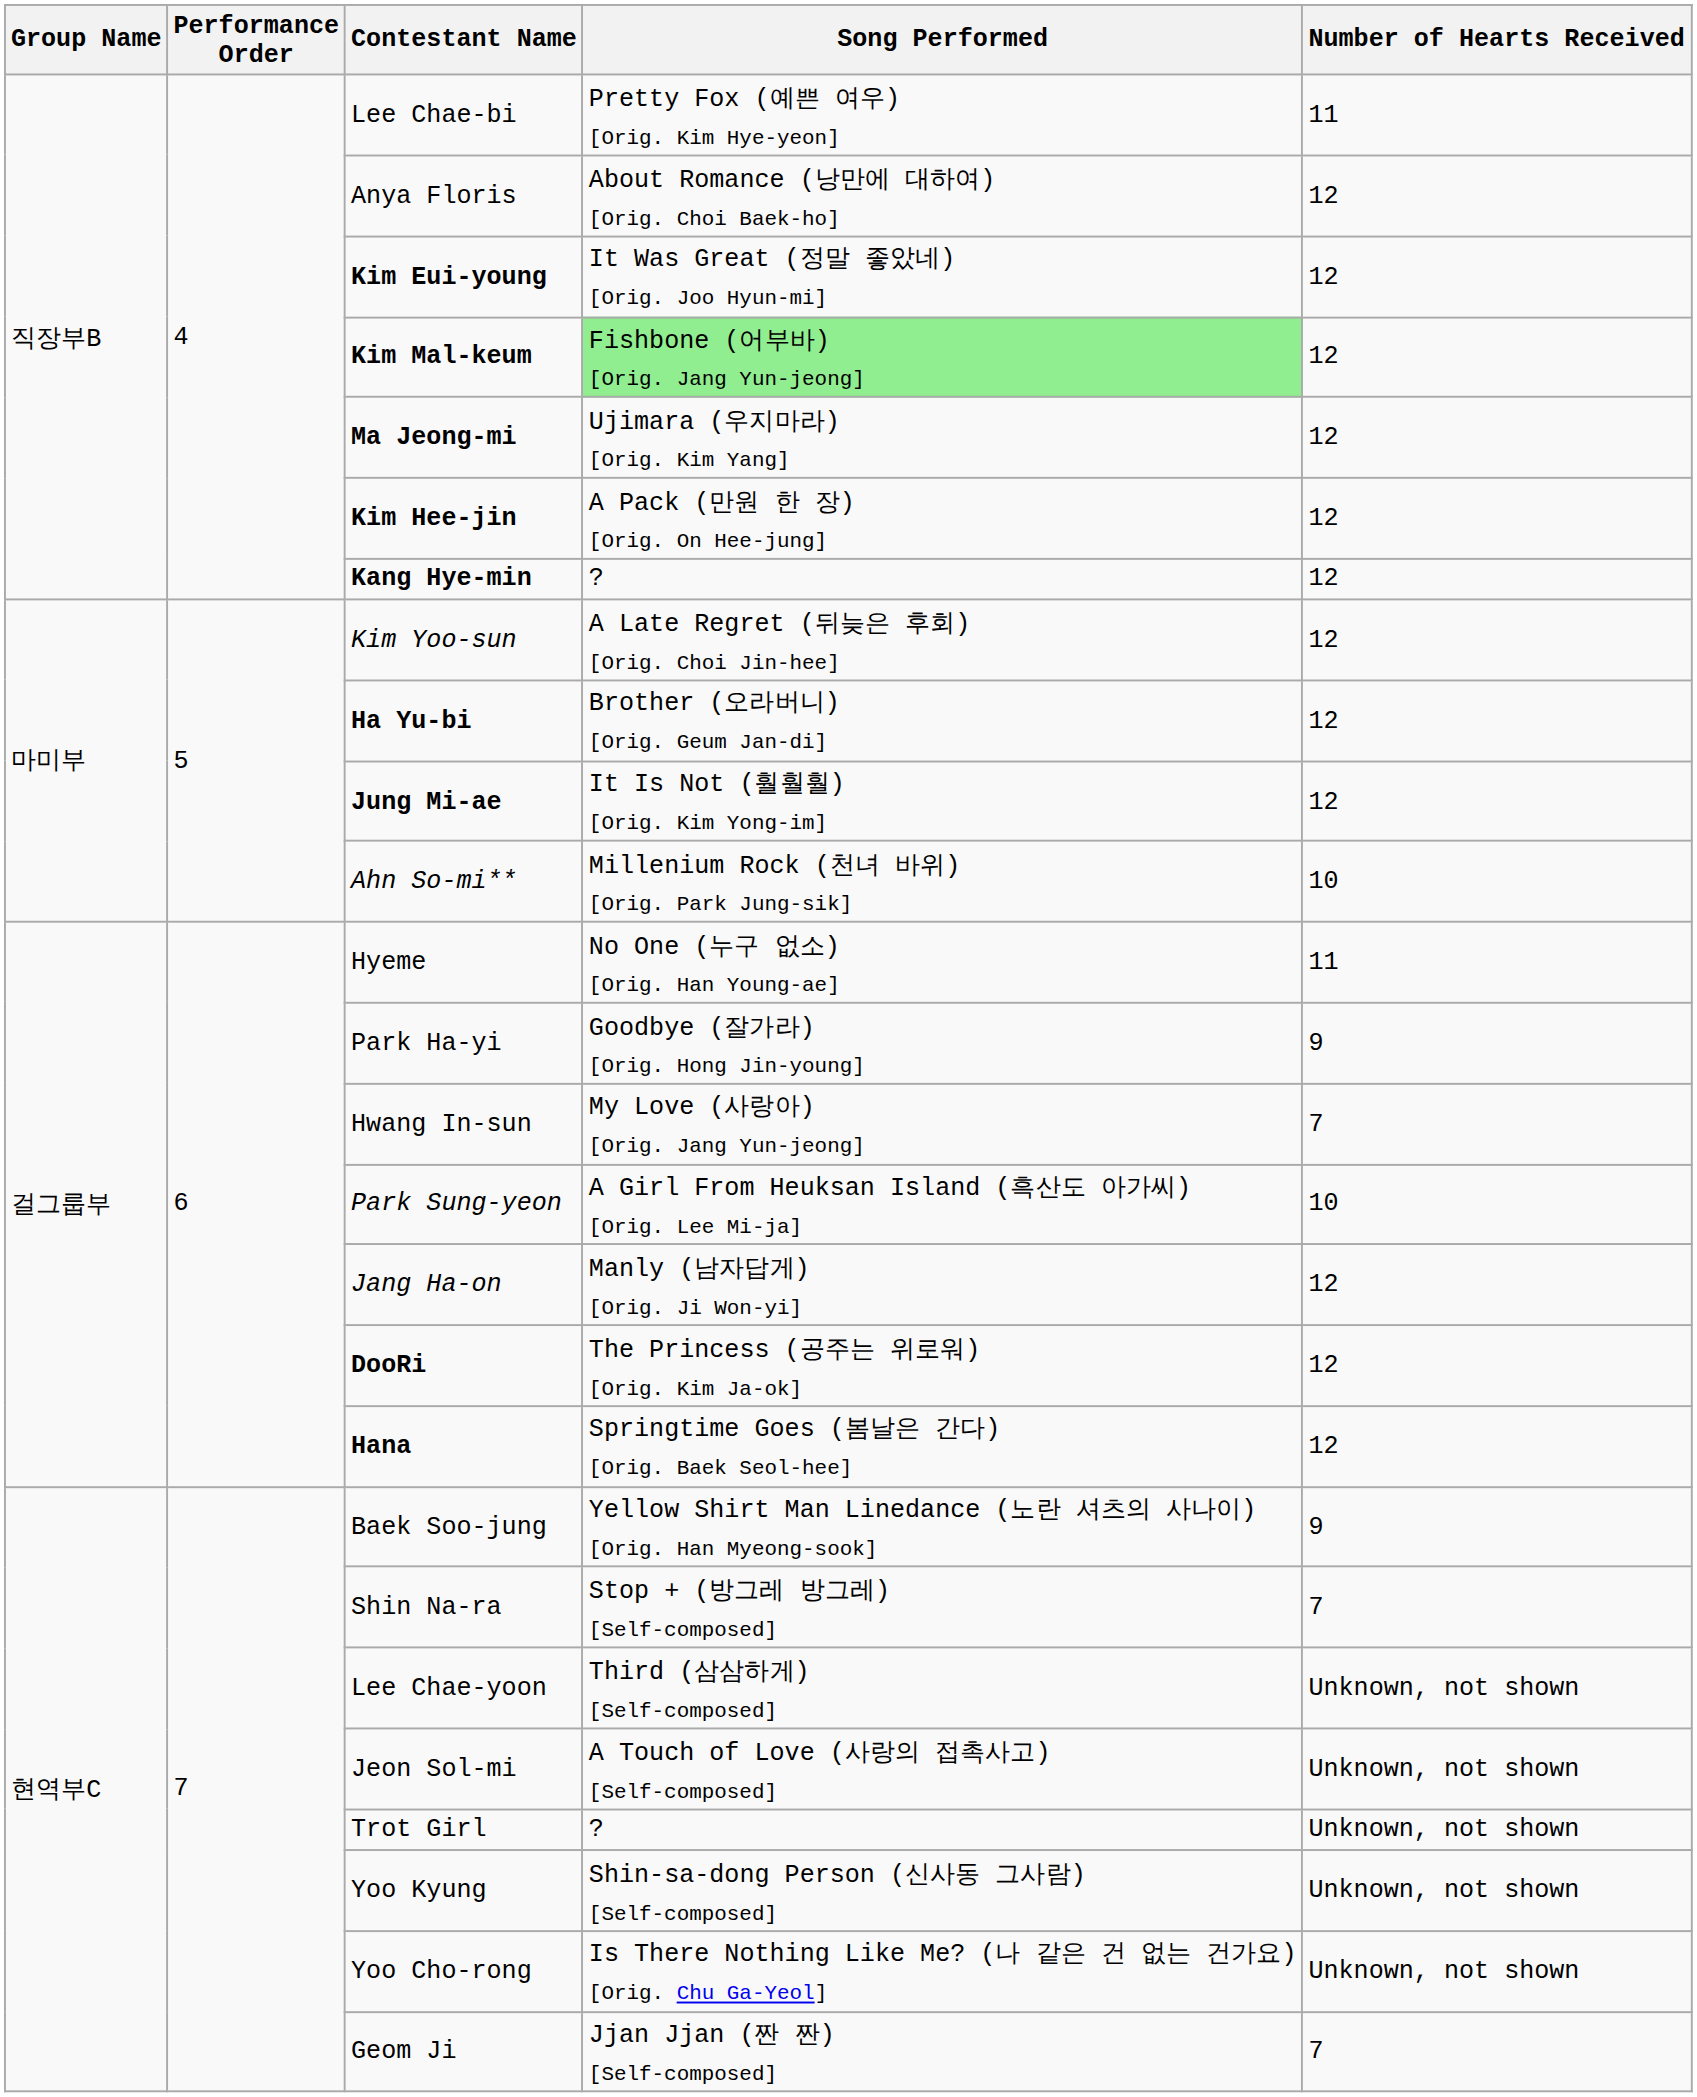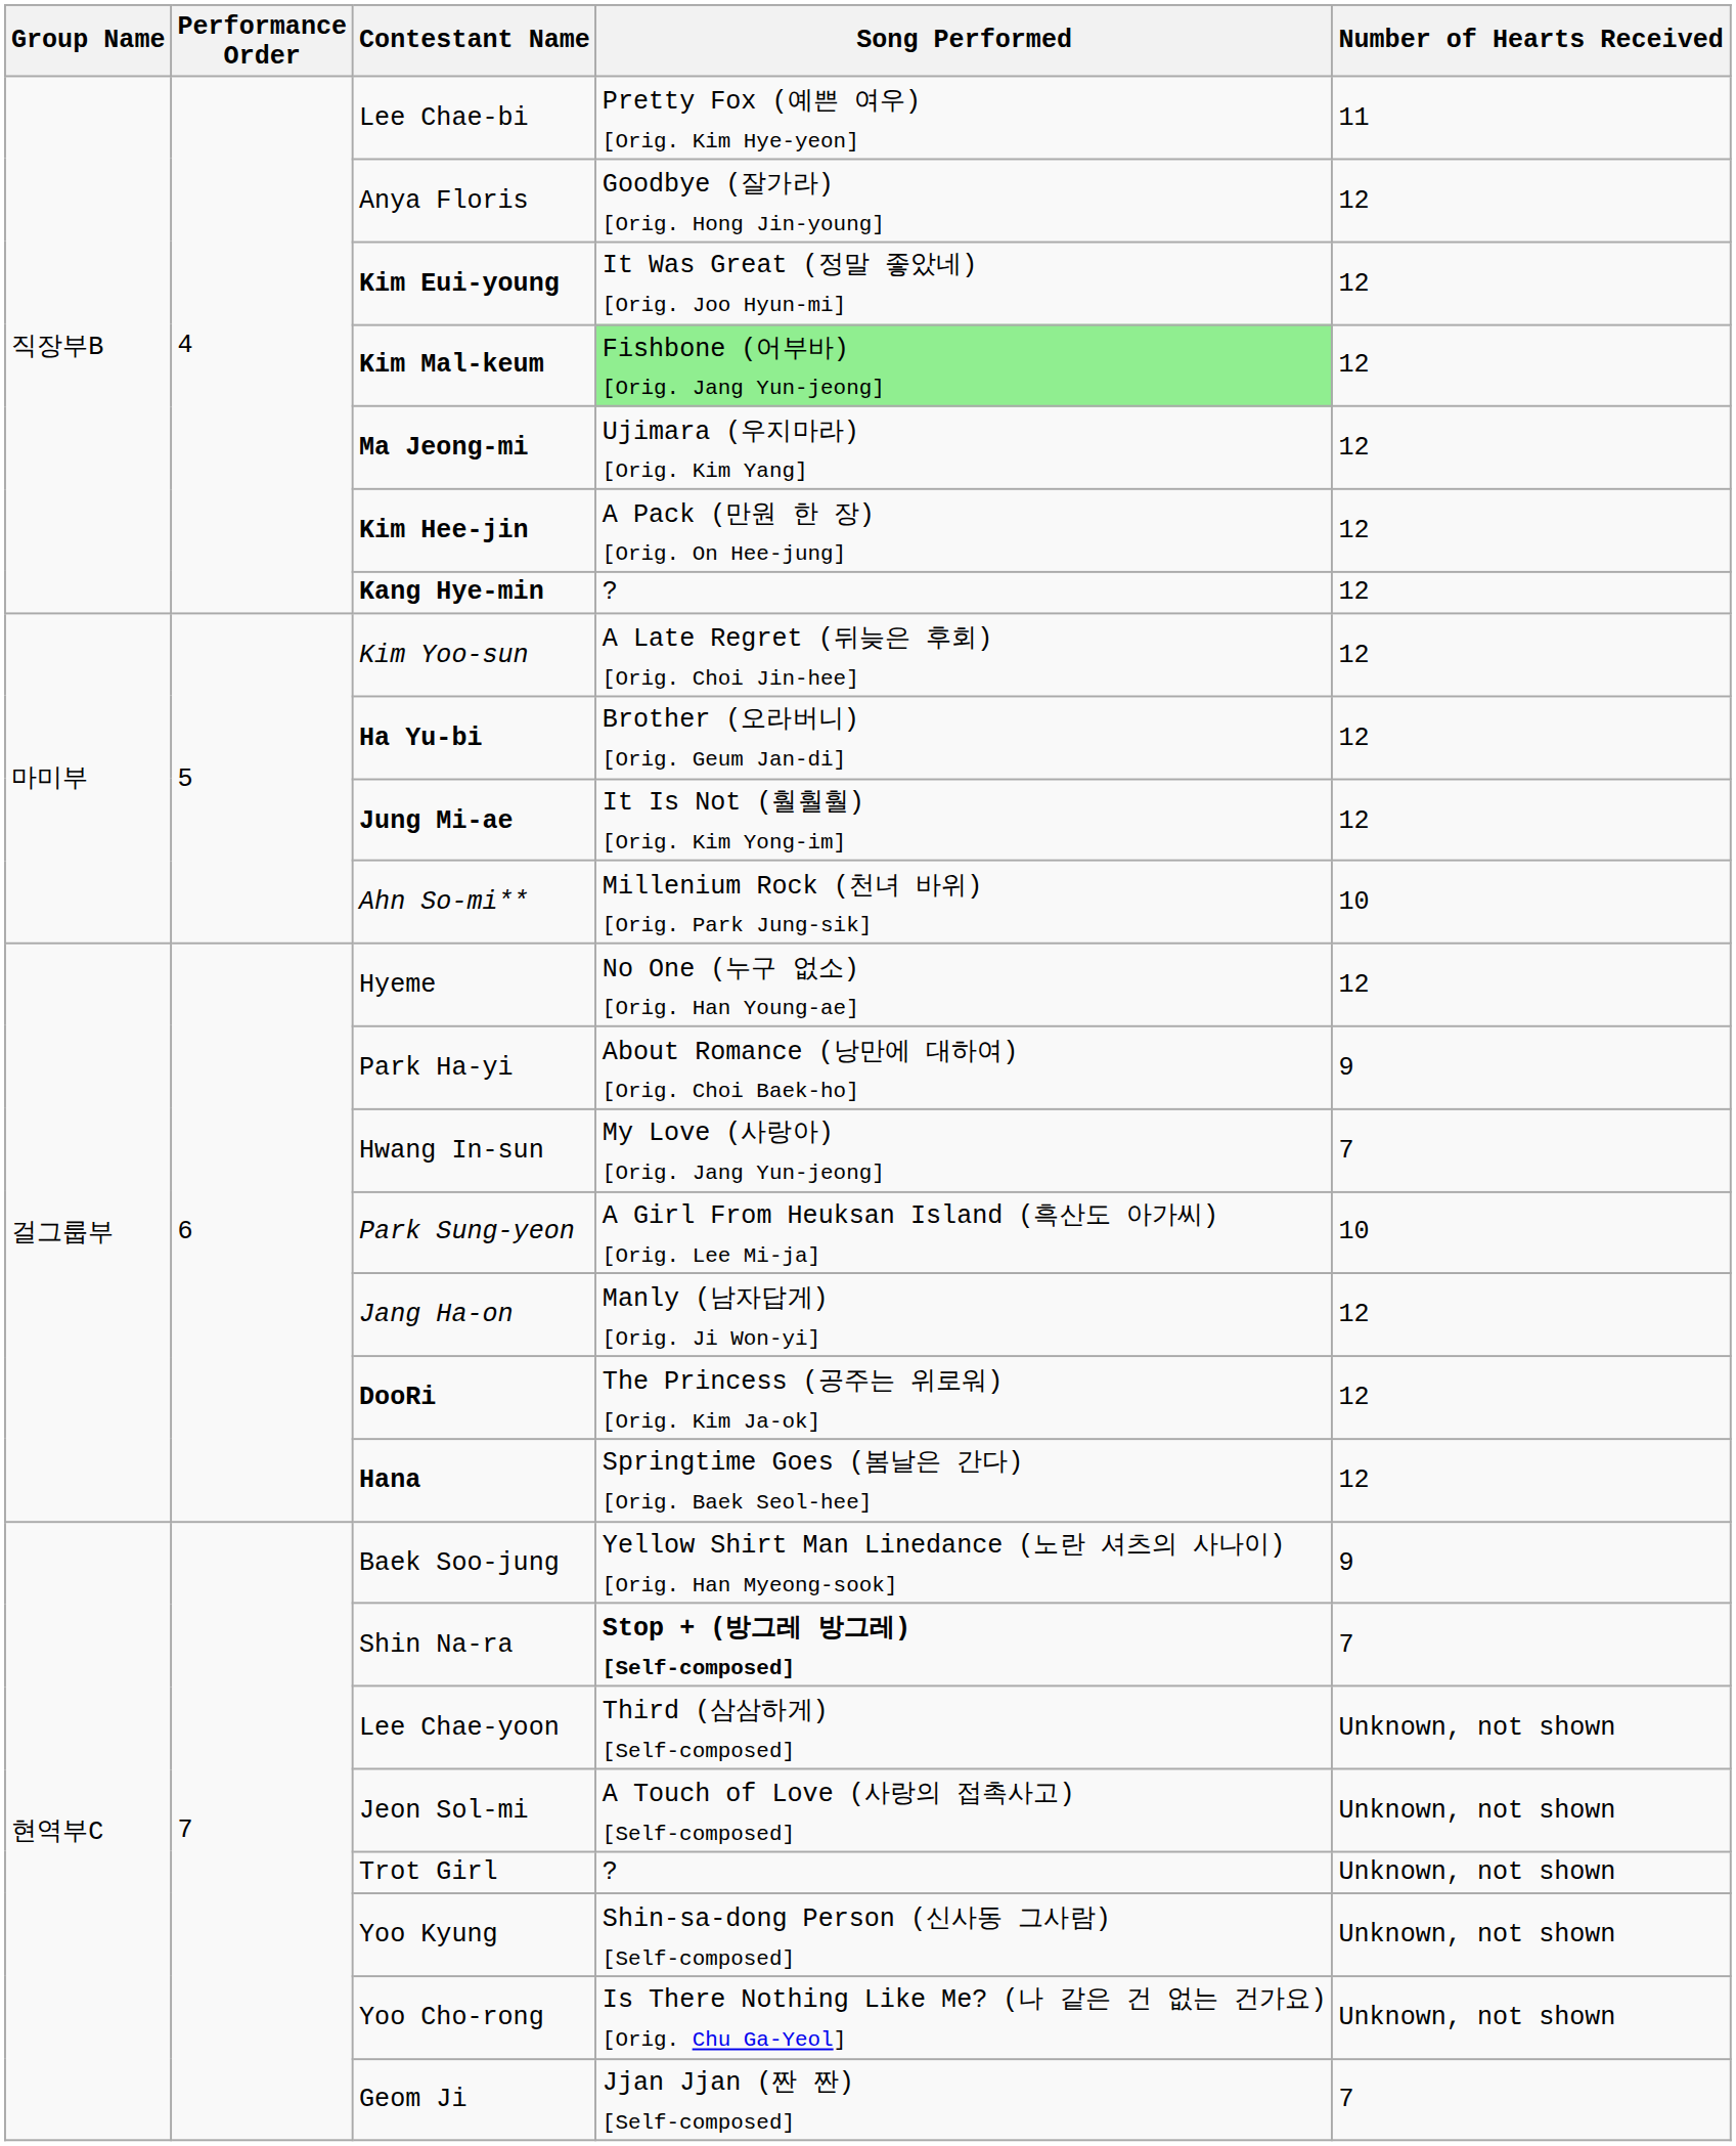Anya Floris | Song Performed: About Romance (낭만에 대하여) [Orig. Choi Baek-ho] -> Goodbye (잘가라) [Orig. Hong Jin-young]
Hyeme | Number of Hearts Received: 11 -> 12
Park Ha-yi | Song Performed: Goodbye (잘가라) [Orig. Hong Jin-young] -> About Romance (낭만에 대하여) [Orig. Choi Baek-ho]
Shin Na-ra | Song Performed: normal -> bold
